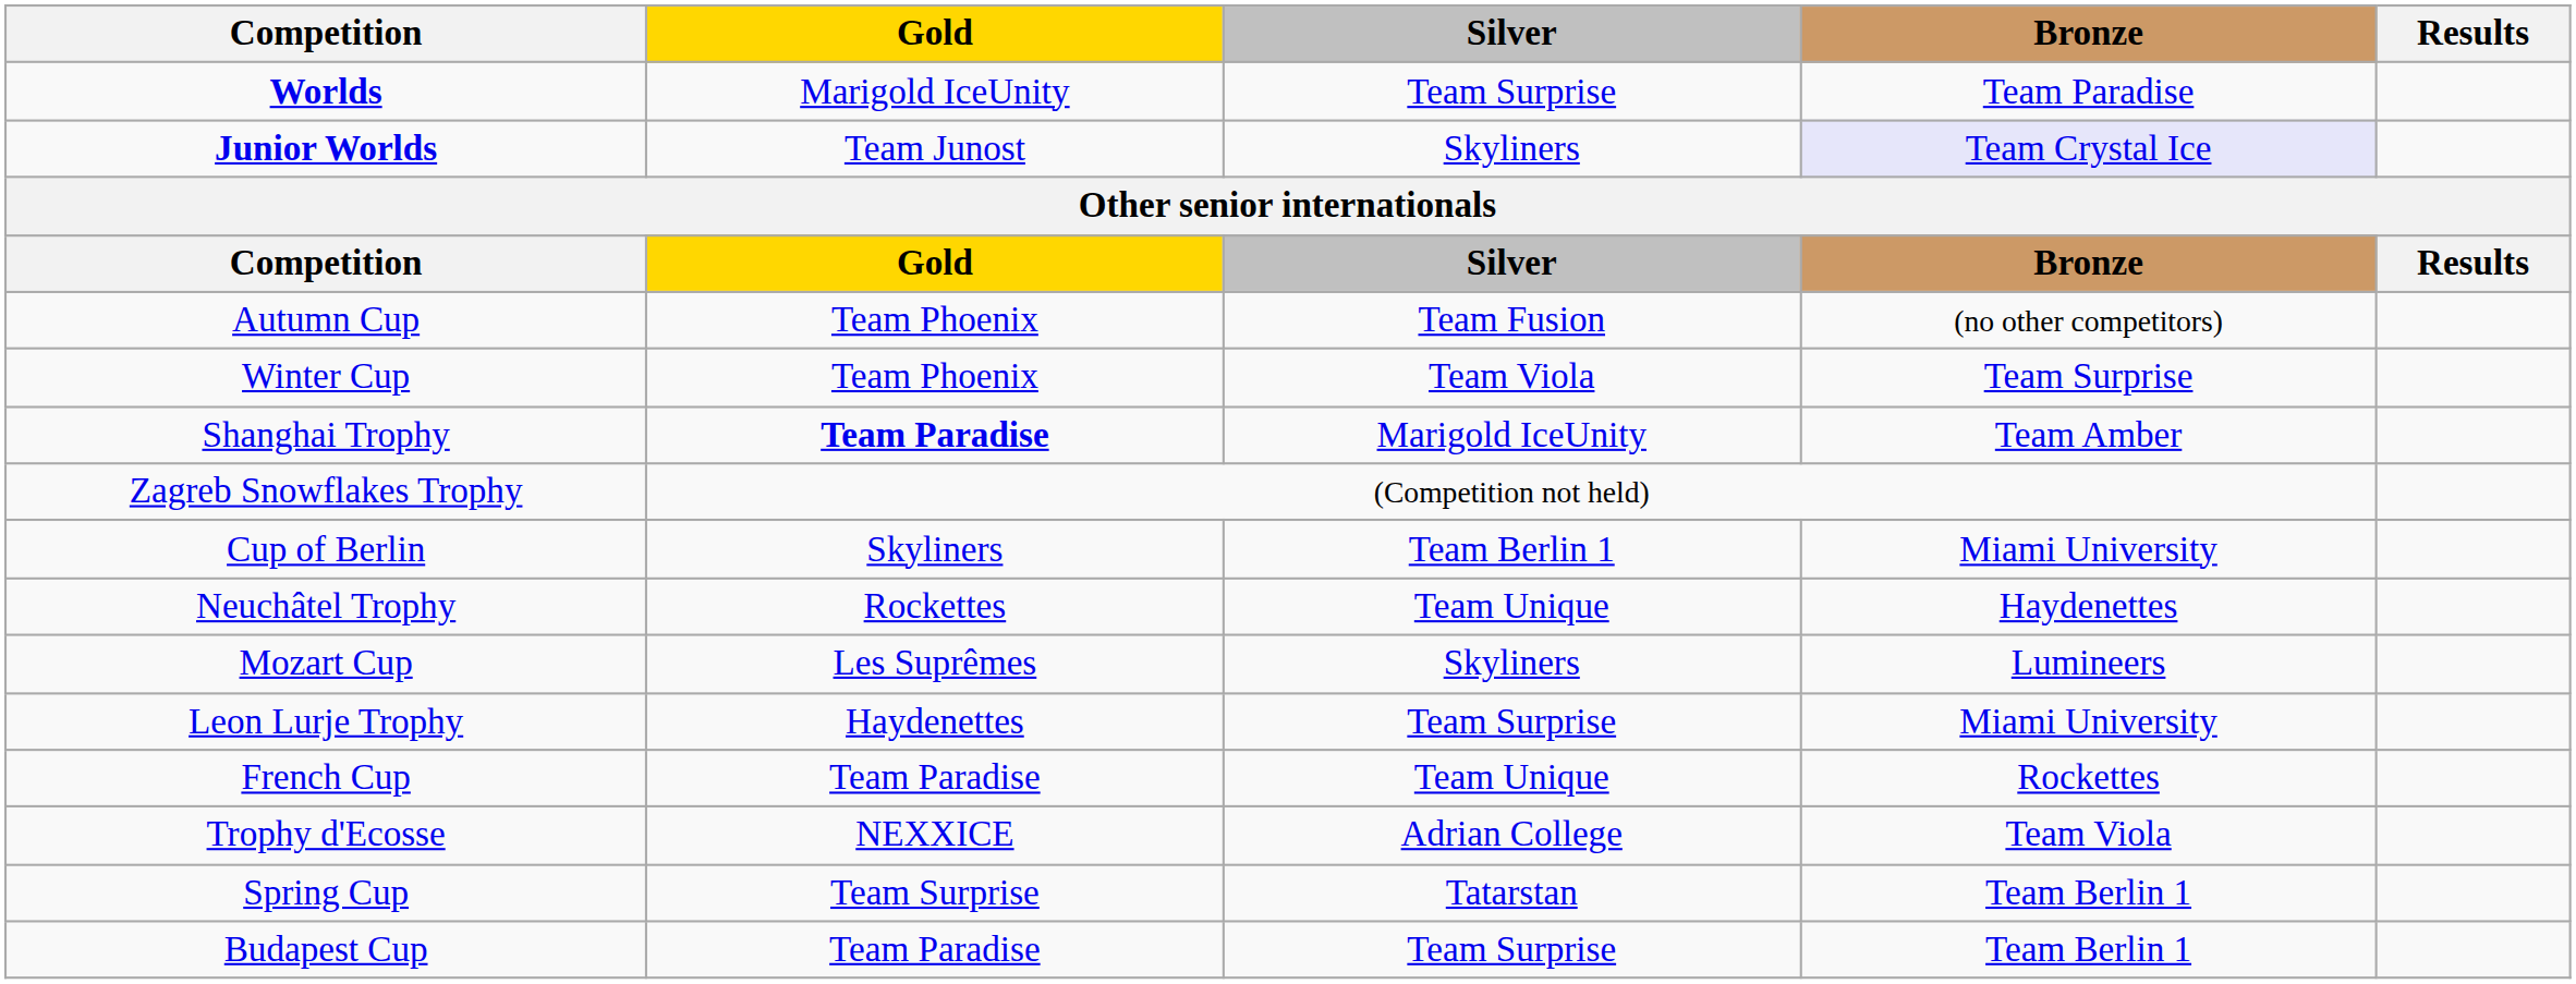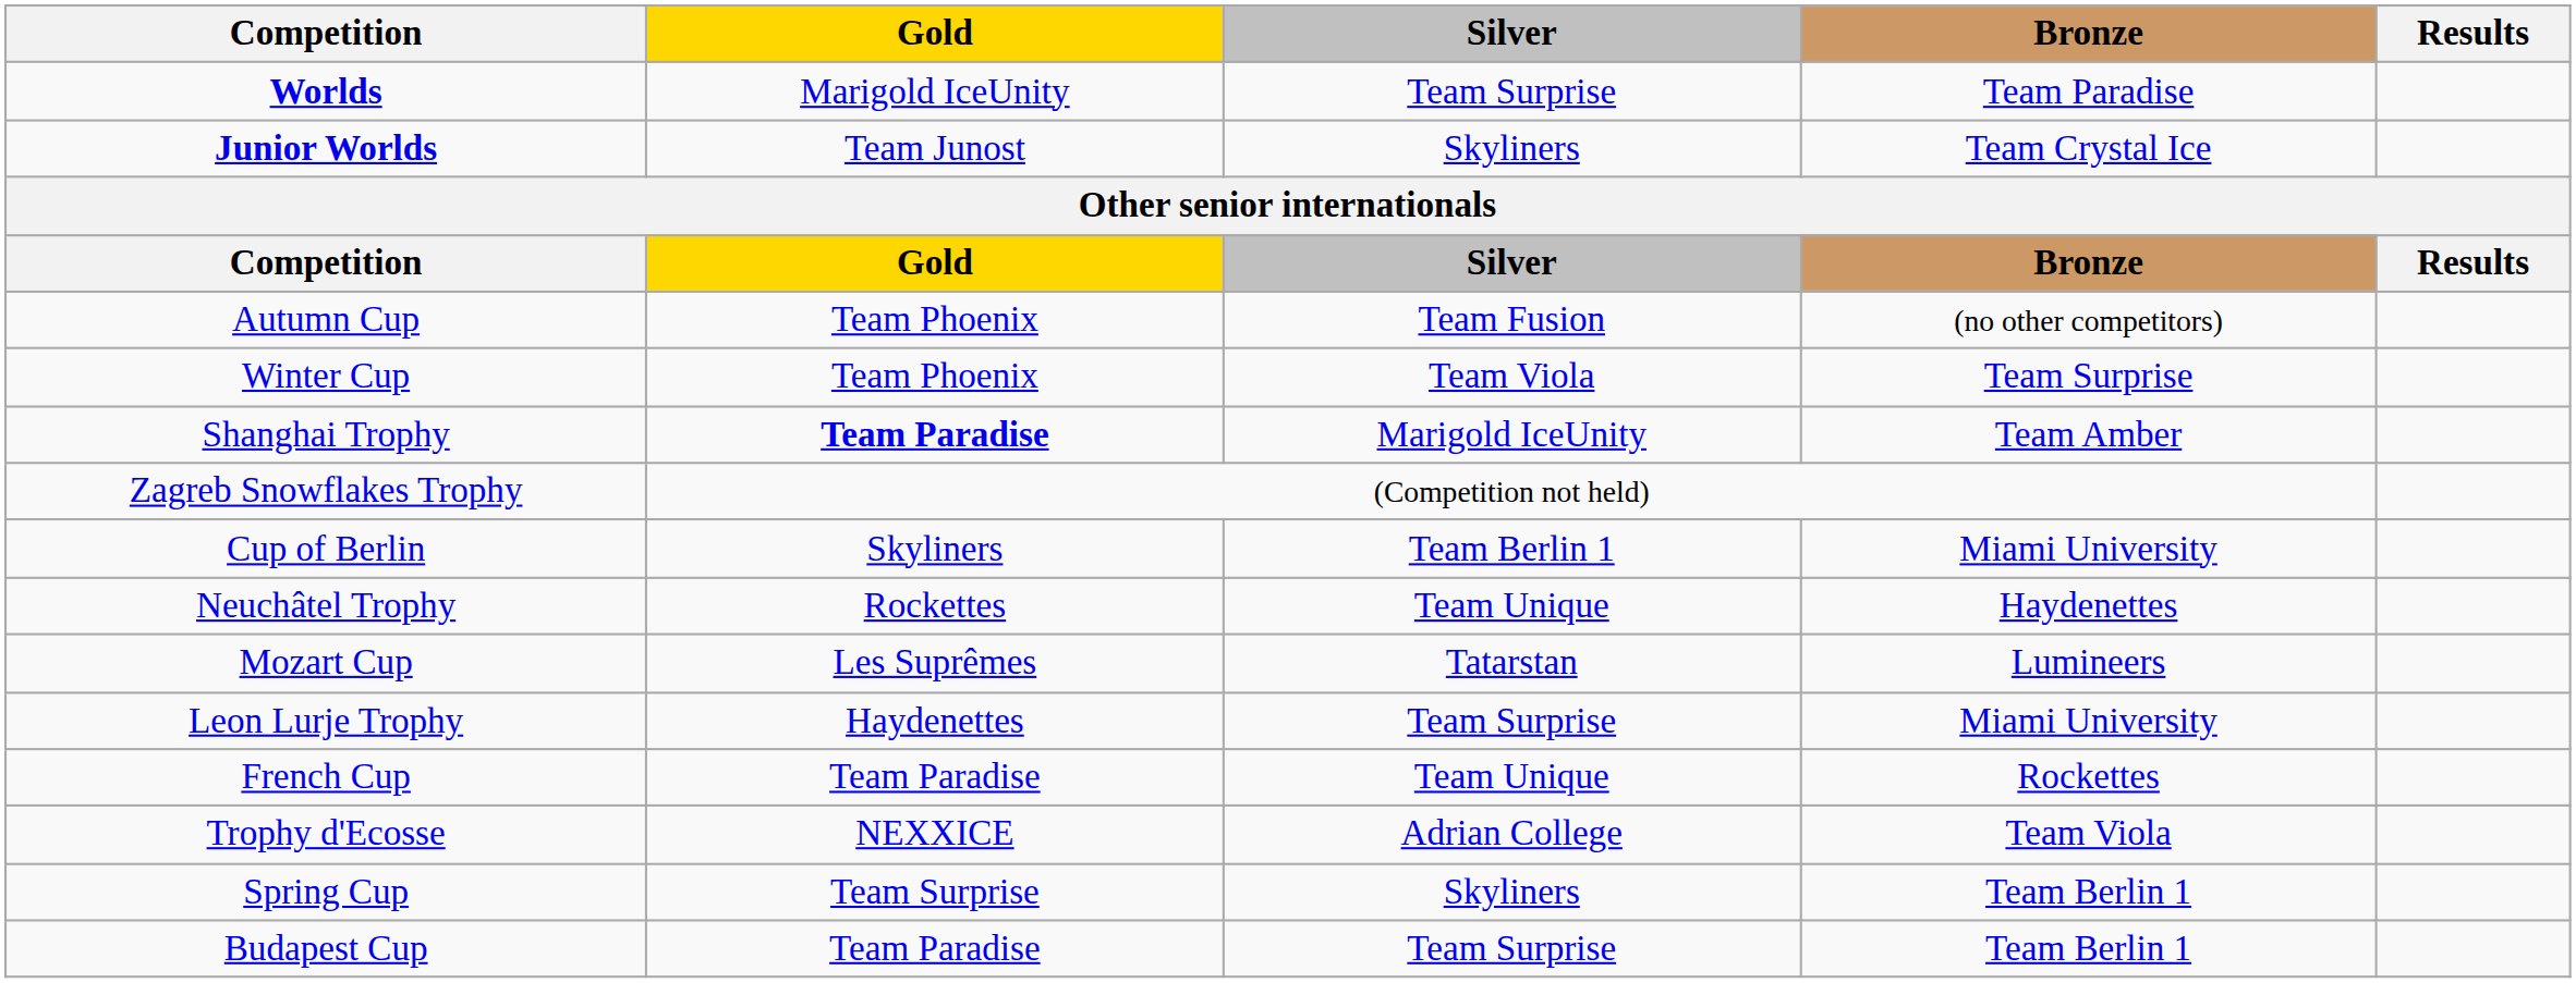Junior Worlds | Bronze: lavender background -> no background
Mozart Cup | Silver: Skyliners -> Tatarstan
Spring Cup | Silver: Tatarstan -> Skyliners
